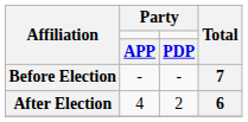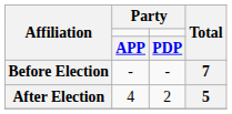After Election | Total: 6 -> 5
